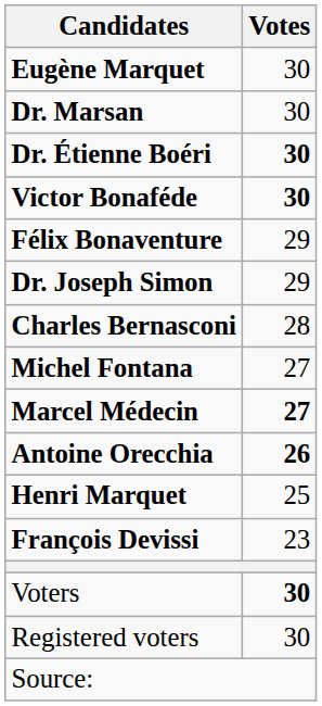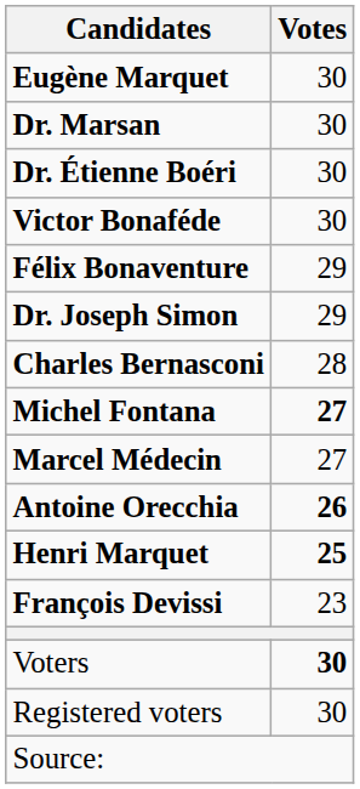Dr. Étienne Boéri | Votes: bold -> normal
Victor Bonaféde | Votes: bold -> normal
Michel Fontana | Votes: normal -> bold
Marcel Médecin | Votes: bold -> normal
Henri Marquet | Votes: normal -> bold
